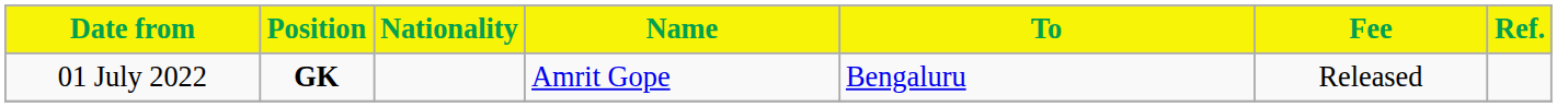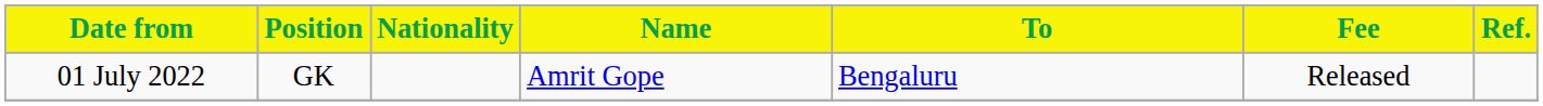01 July 2022 | Position: bold -> normal
